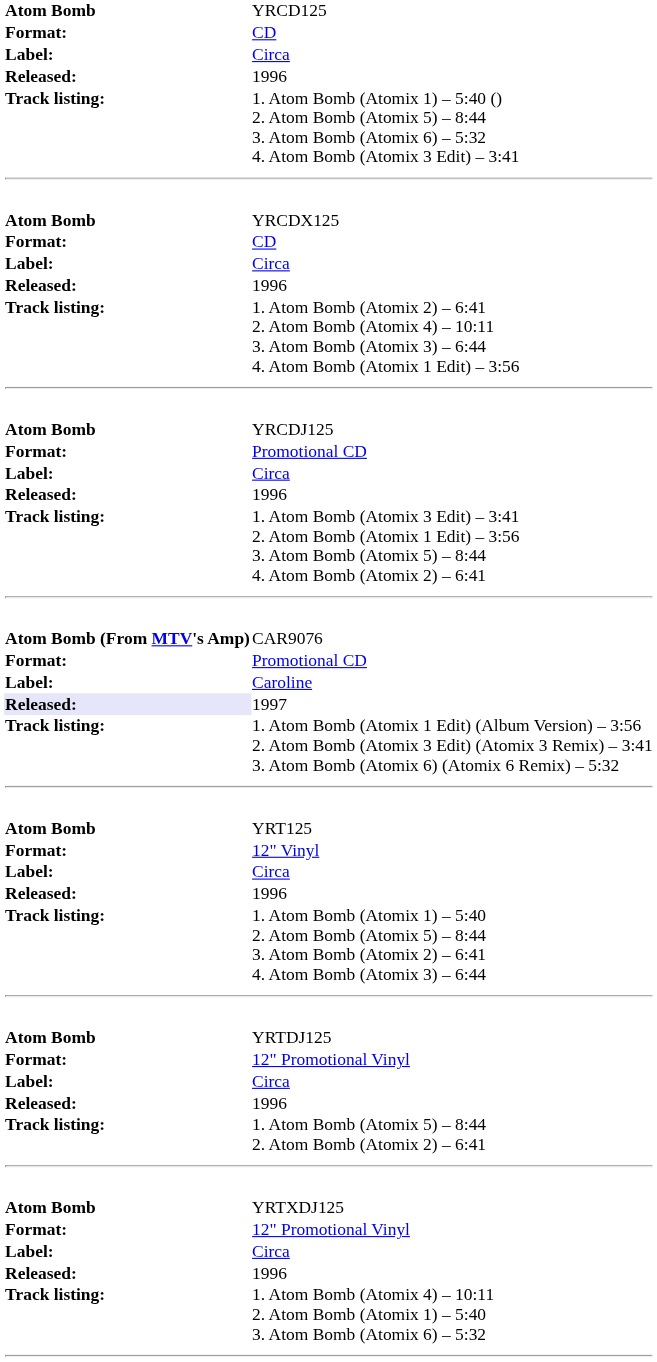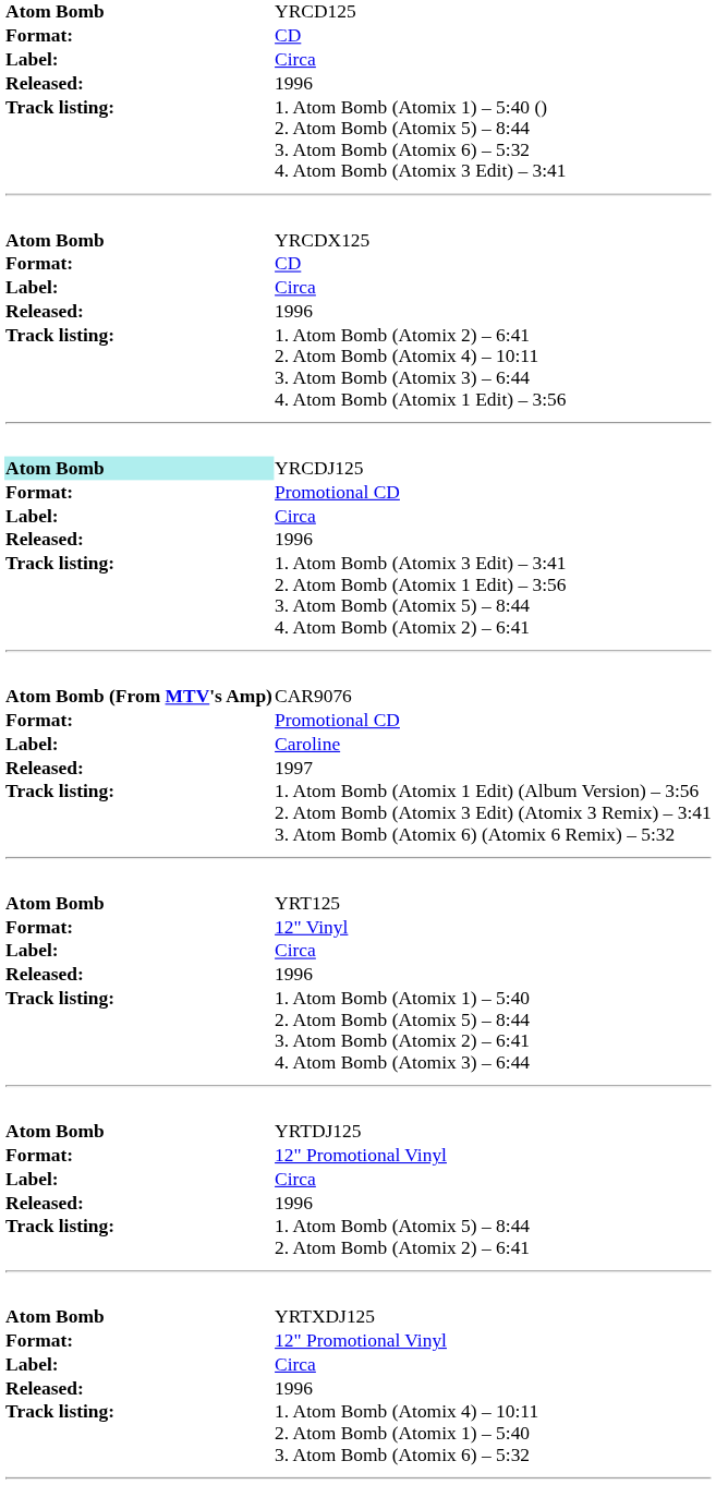YRCDJ125 | column 1: no background -> paleturquoise background
1997 | column 1: lavender background -> no background
